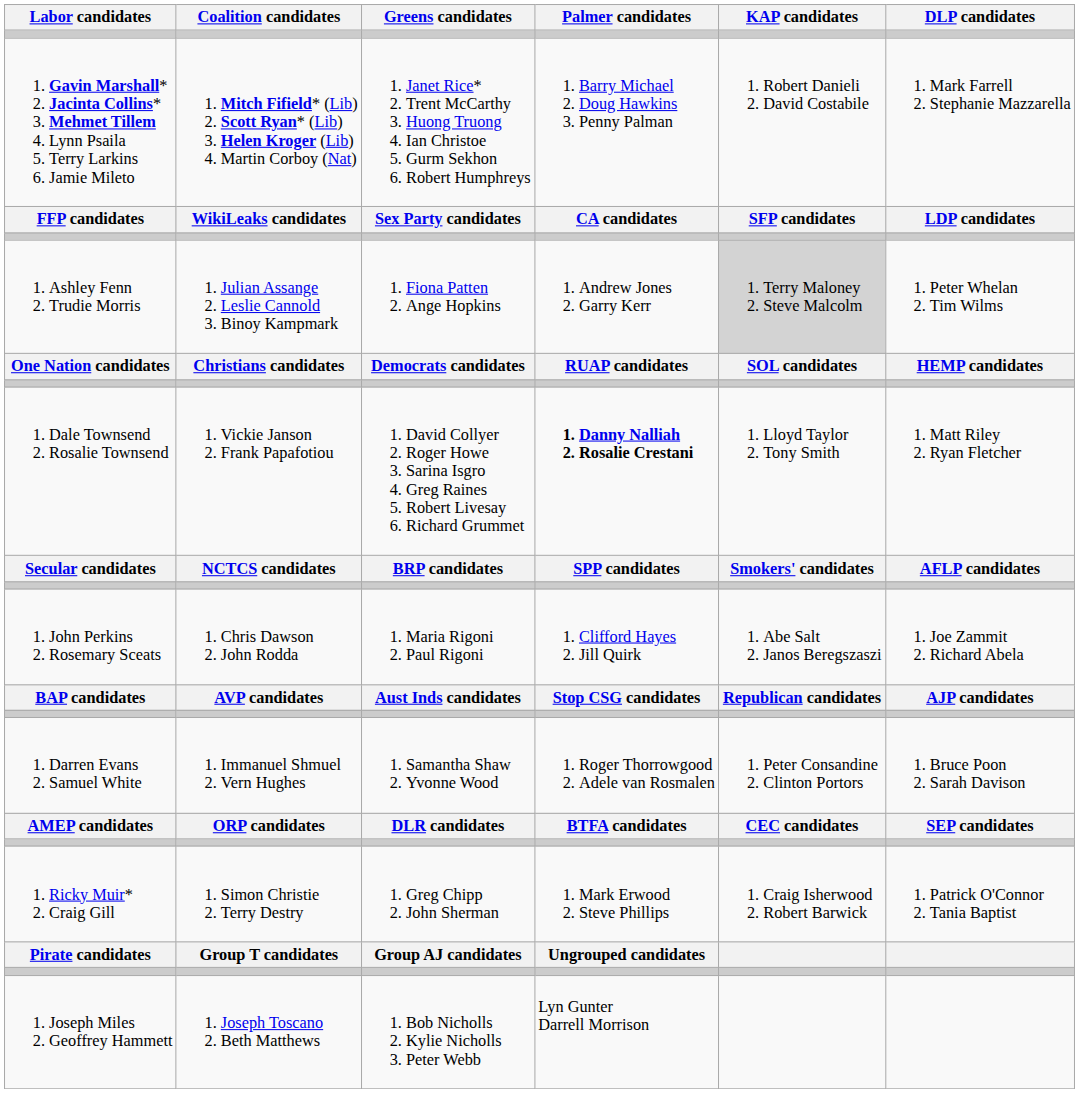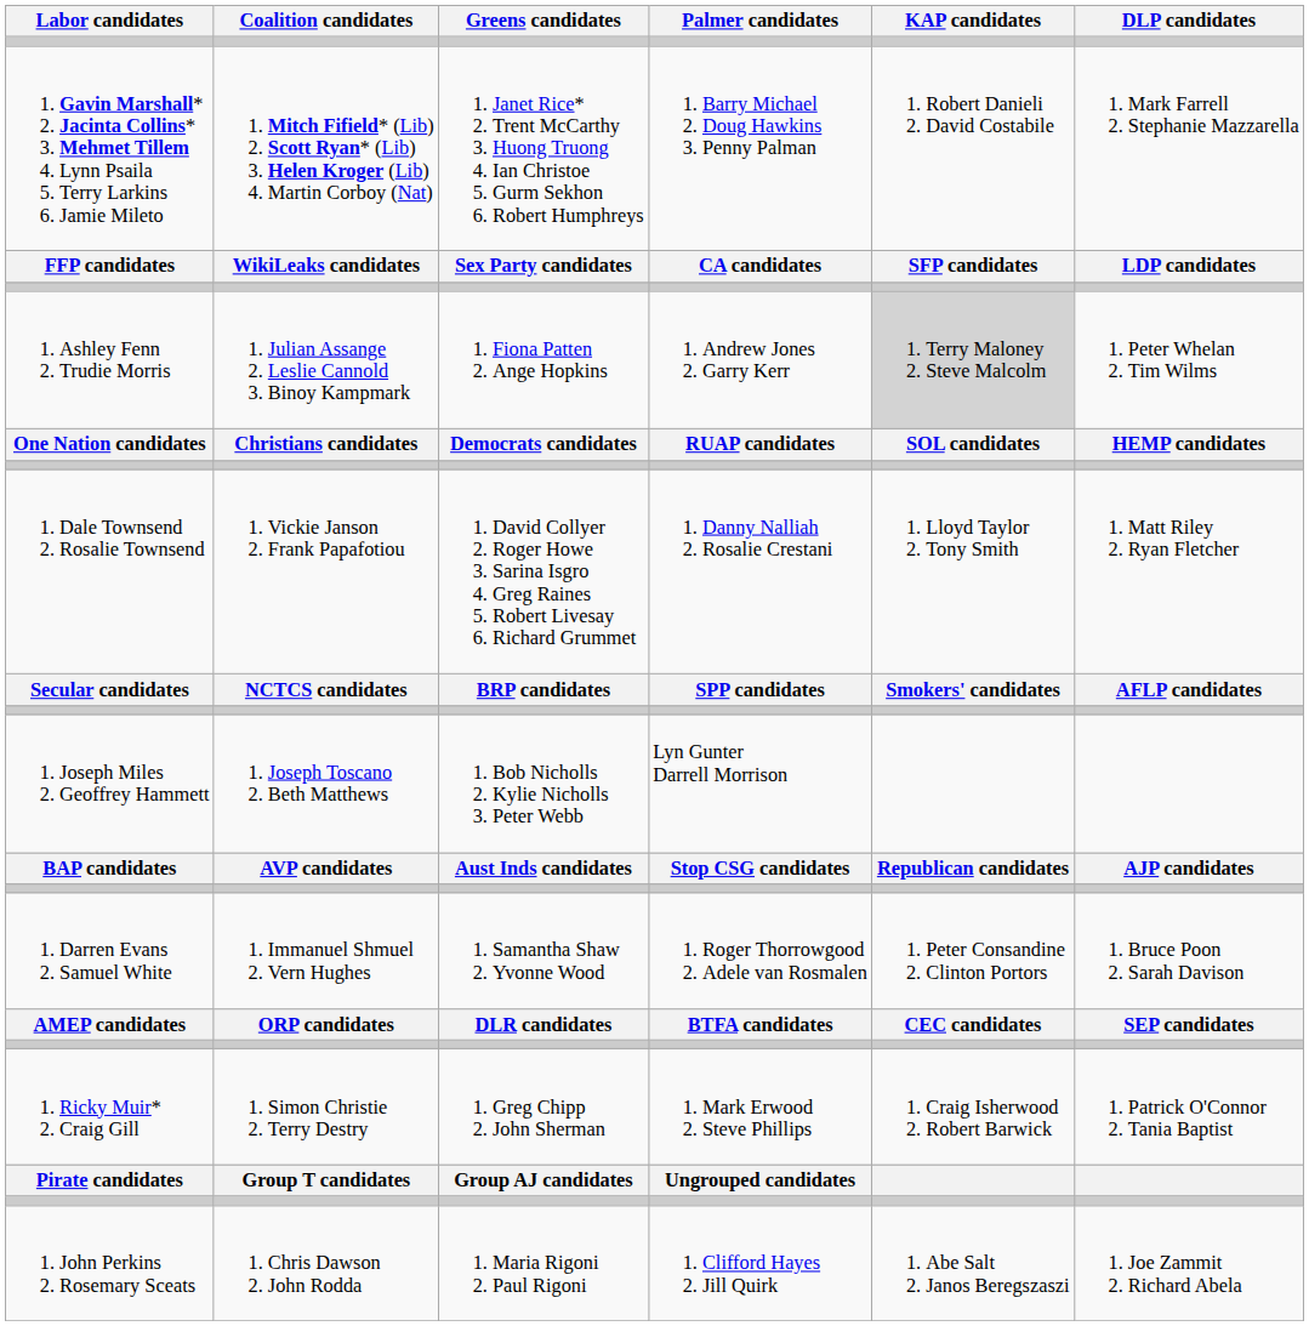Dale Townsend Rosalie Townsend | Palmer candidates: bold -> normal
rows swapped: John Perkins Rosemary Sceats <-> Joseph Miles Geoffrey Hammett
